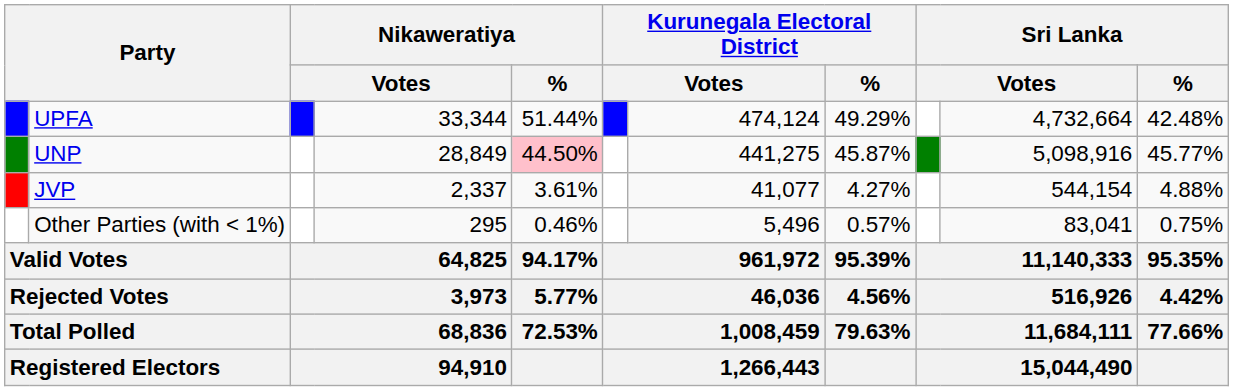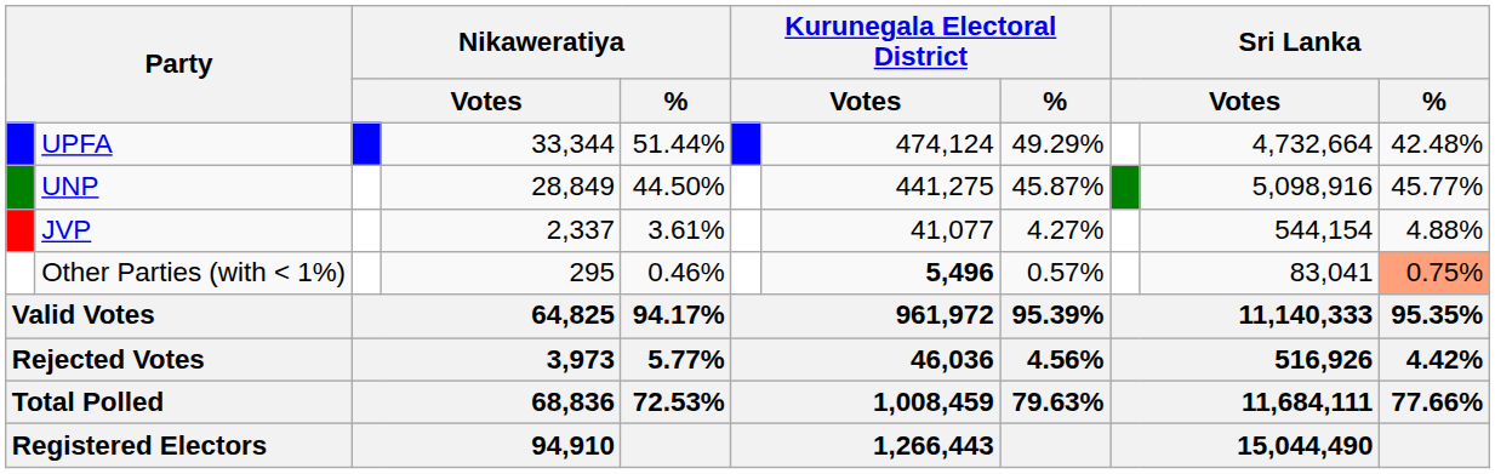UNP | Nikaweratiya / %: pink background -> no background
Other Parties (with < 1%) | column 7: normal -> bold
Other Parties (with < 1%) | Sri Lanka / %: no background -> lightsalmon background
